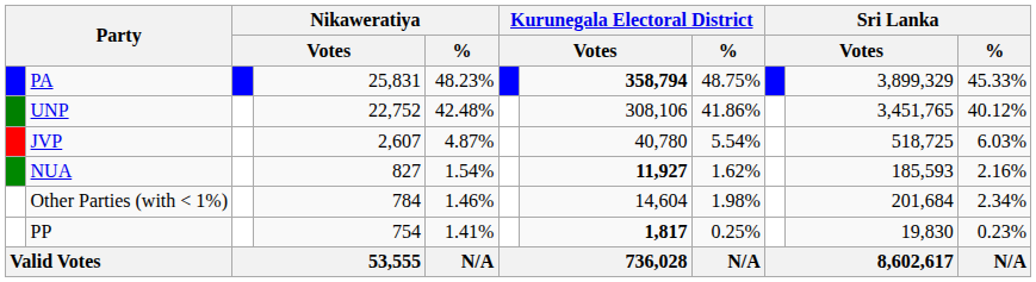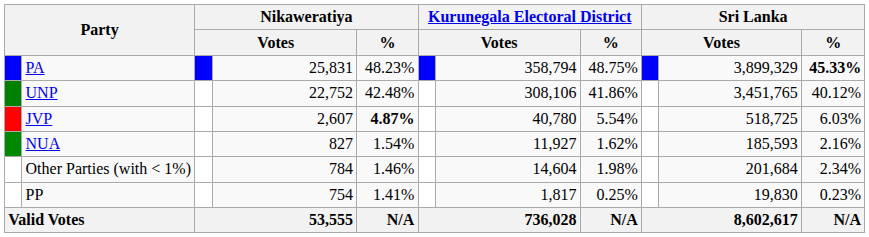PA | column 7: bold -> normal
PA | Sri Lanka / %: normal -> bold
JVP | Nikaweratiya / %: normal -> bold
NUA | column 7: bold -> normal
PP | column 7: bold -> normal
